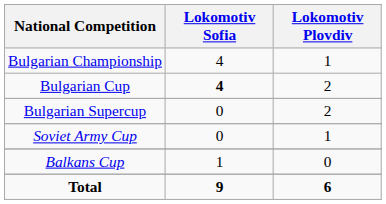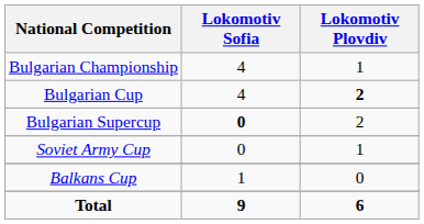Bulgarian Cup | Lokomotiv Sofia: bold -> normal
Bulgarian Cup | Lokomotiv Plovdiv: normal -> bold
Bulgarian Supercup | Lokomotiv Sofia: normal -> bold
